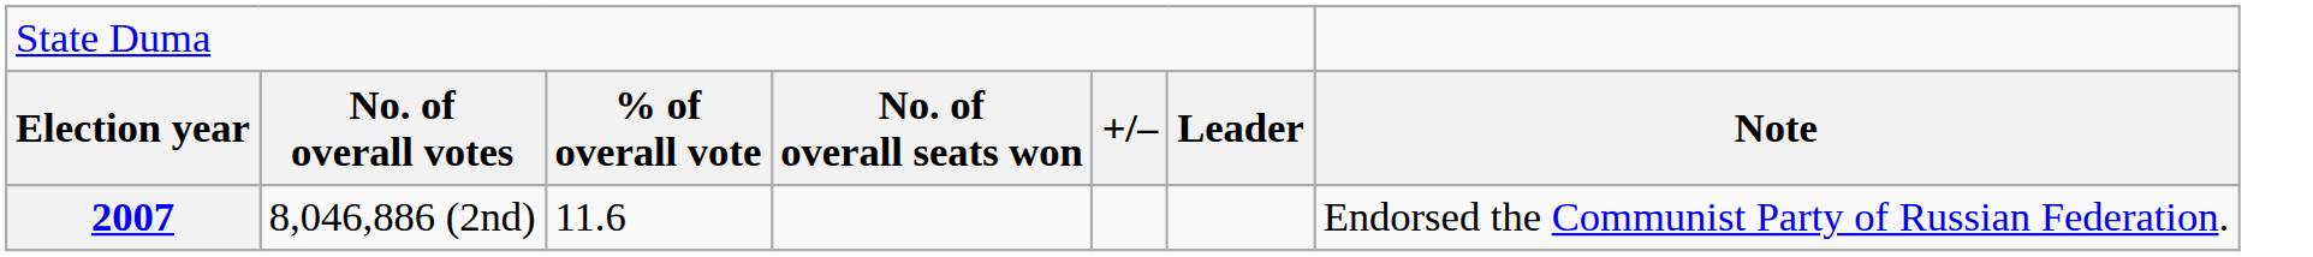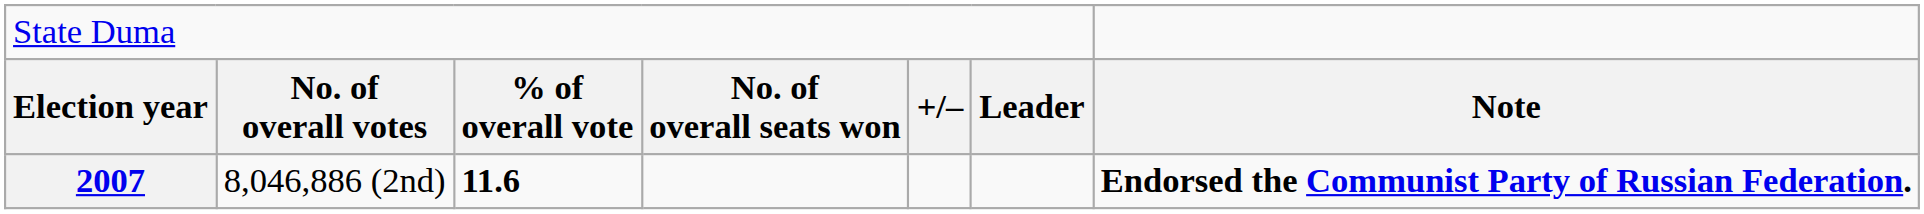2007 | column 3: normal -> bold
2007 | column 7: normal -> bold
